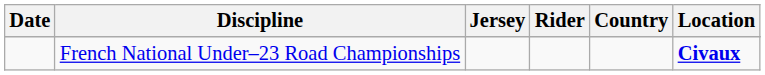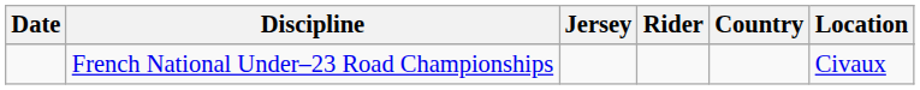French National Under–23 Road Championships | Location: bold -> normal
